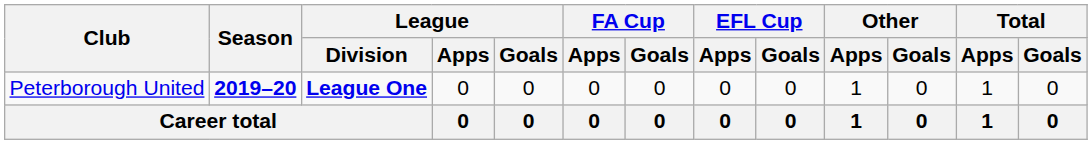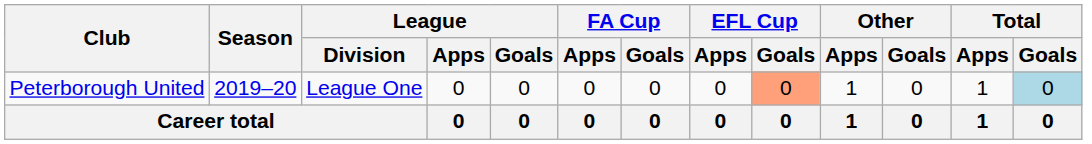Peterborough United | Season: bold -> normal
Peterborough United | League / Division: bold -> normal
Peterborough United | EFL Cup / Goals: no background -> lightsalmon background
Peterborough United | Total / Goals: no background -> lightblue background
